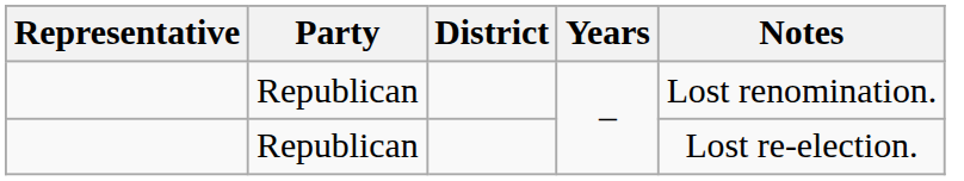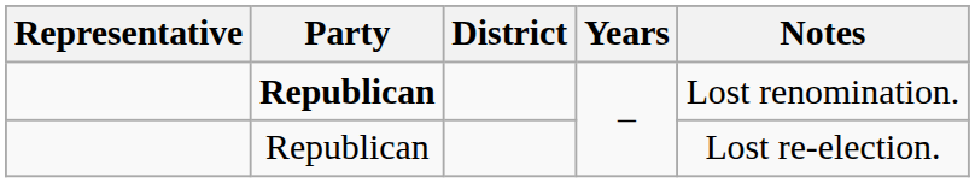row 2 | Party: normal -> bold
